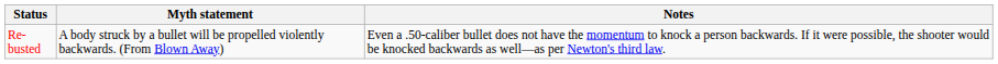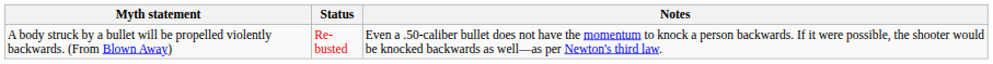columns swapped: Myth statement <-> Status
